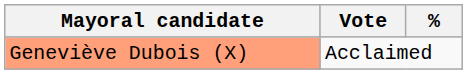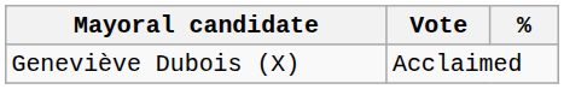Geneviève Dubois (X) | Mayoral candidate: lightsalmon background -> no background
